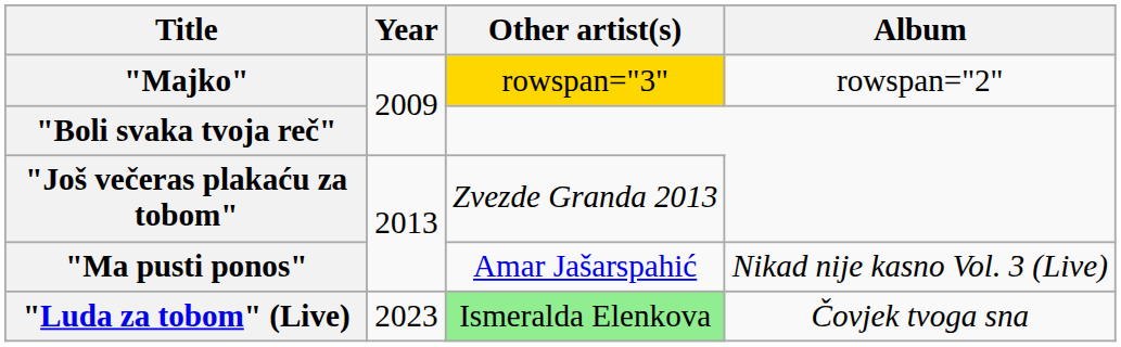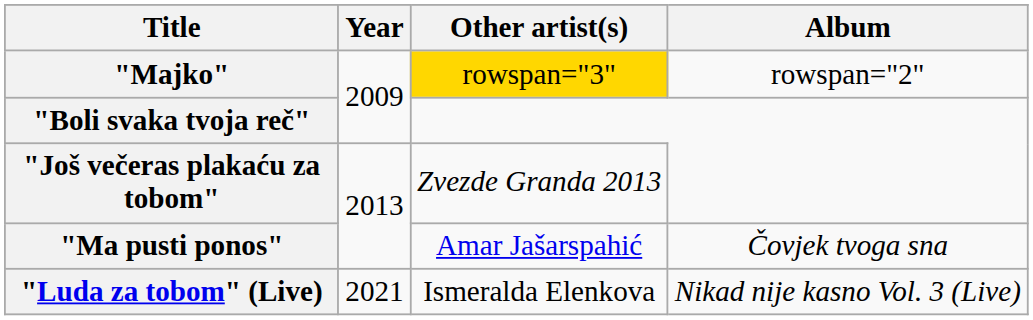"Ma pusti ponos" | Album: Nikad nije kasno Vol. 3 (Live) -> Čovjek tvoga sna
"Luda za tobom" (Live) | Year: 2023 -> 2021
"Luda za tobom" (Live) | Other artist(s): lightgreen background -> no background
"Luda za tobom" (Live) | Album: Čovjek tvoga sna -> Nikad nije kasno Vol. 3 (Live)
